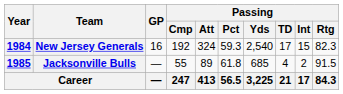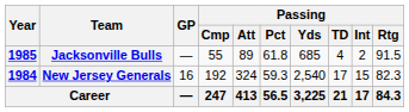rows swapped: New Jersey Generals <-> Jacksonville Bulls
